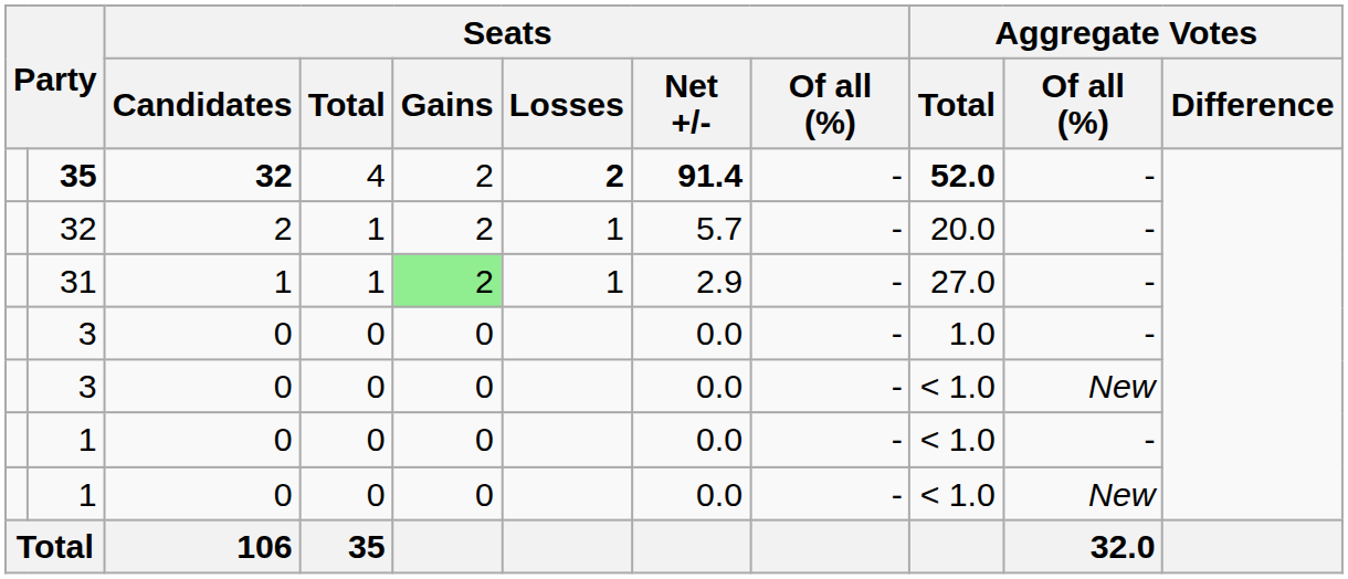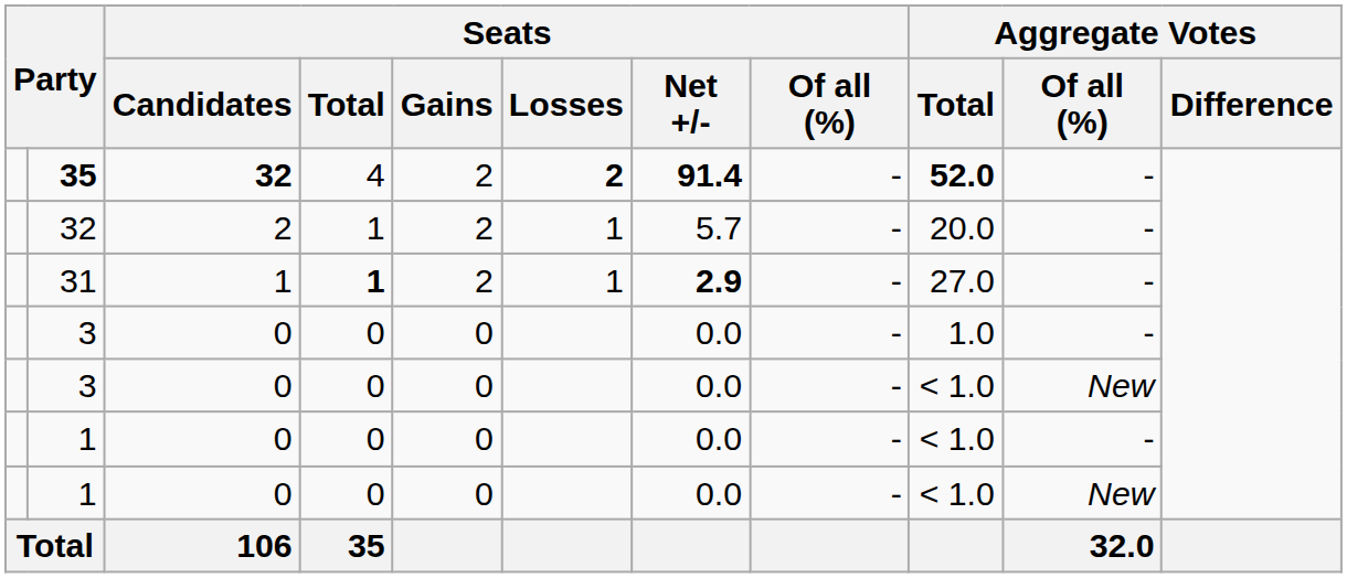31 | Seats / Total: normal -> bold
31 | Seats / Gains: lightgreen background -> no background
31 | Seats / Net +/-: normal -> bold
